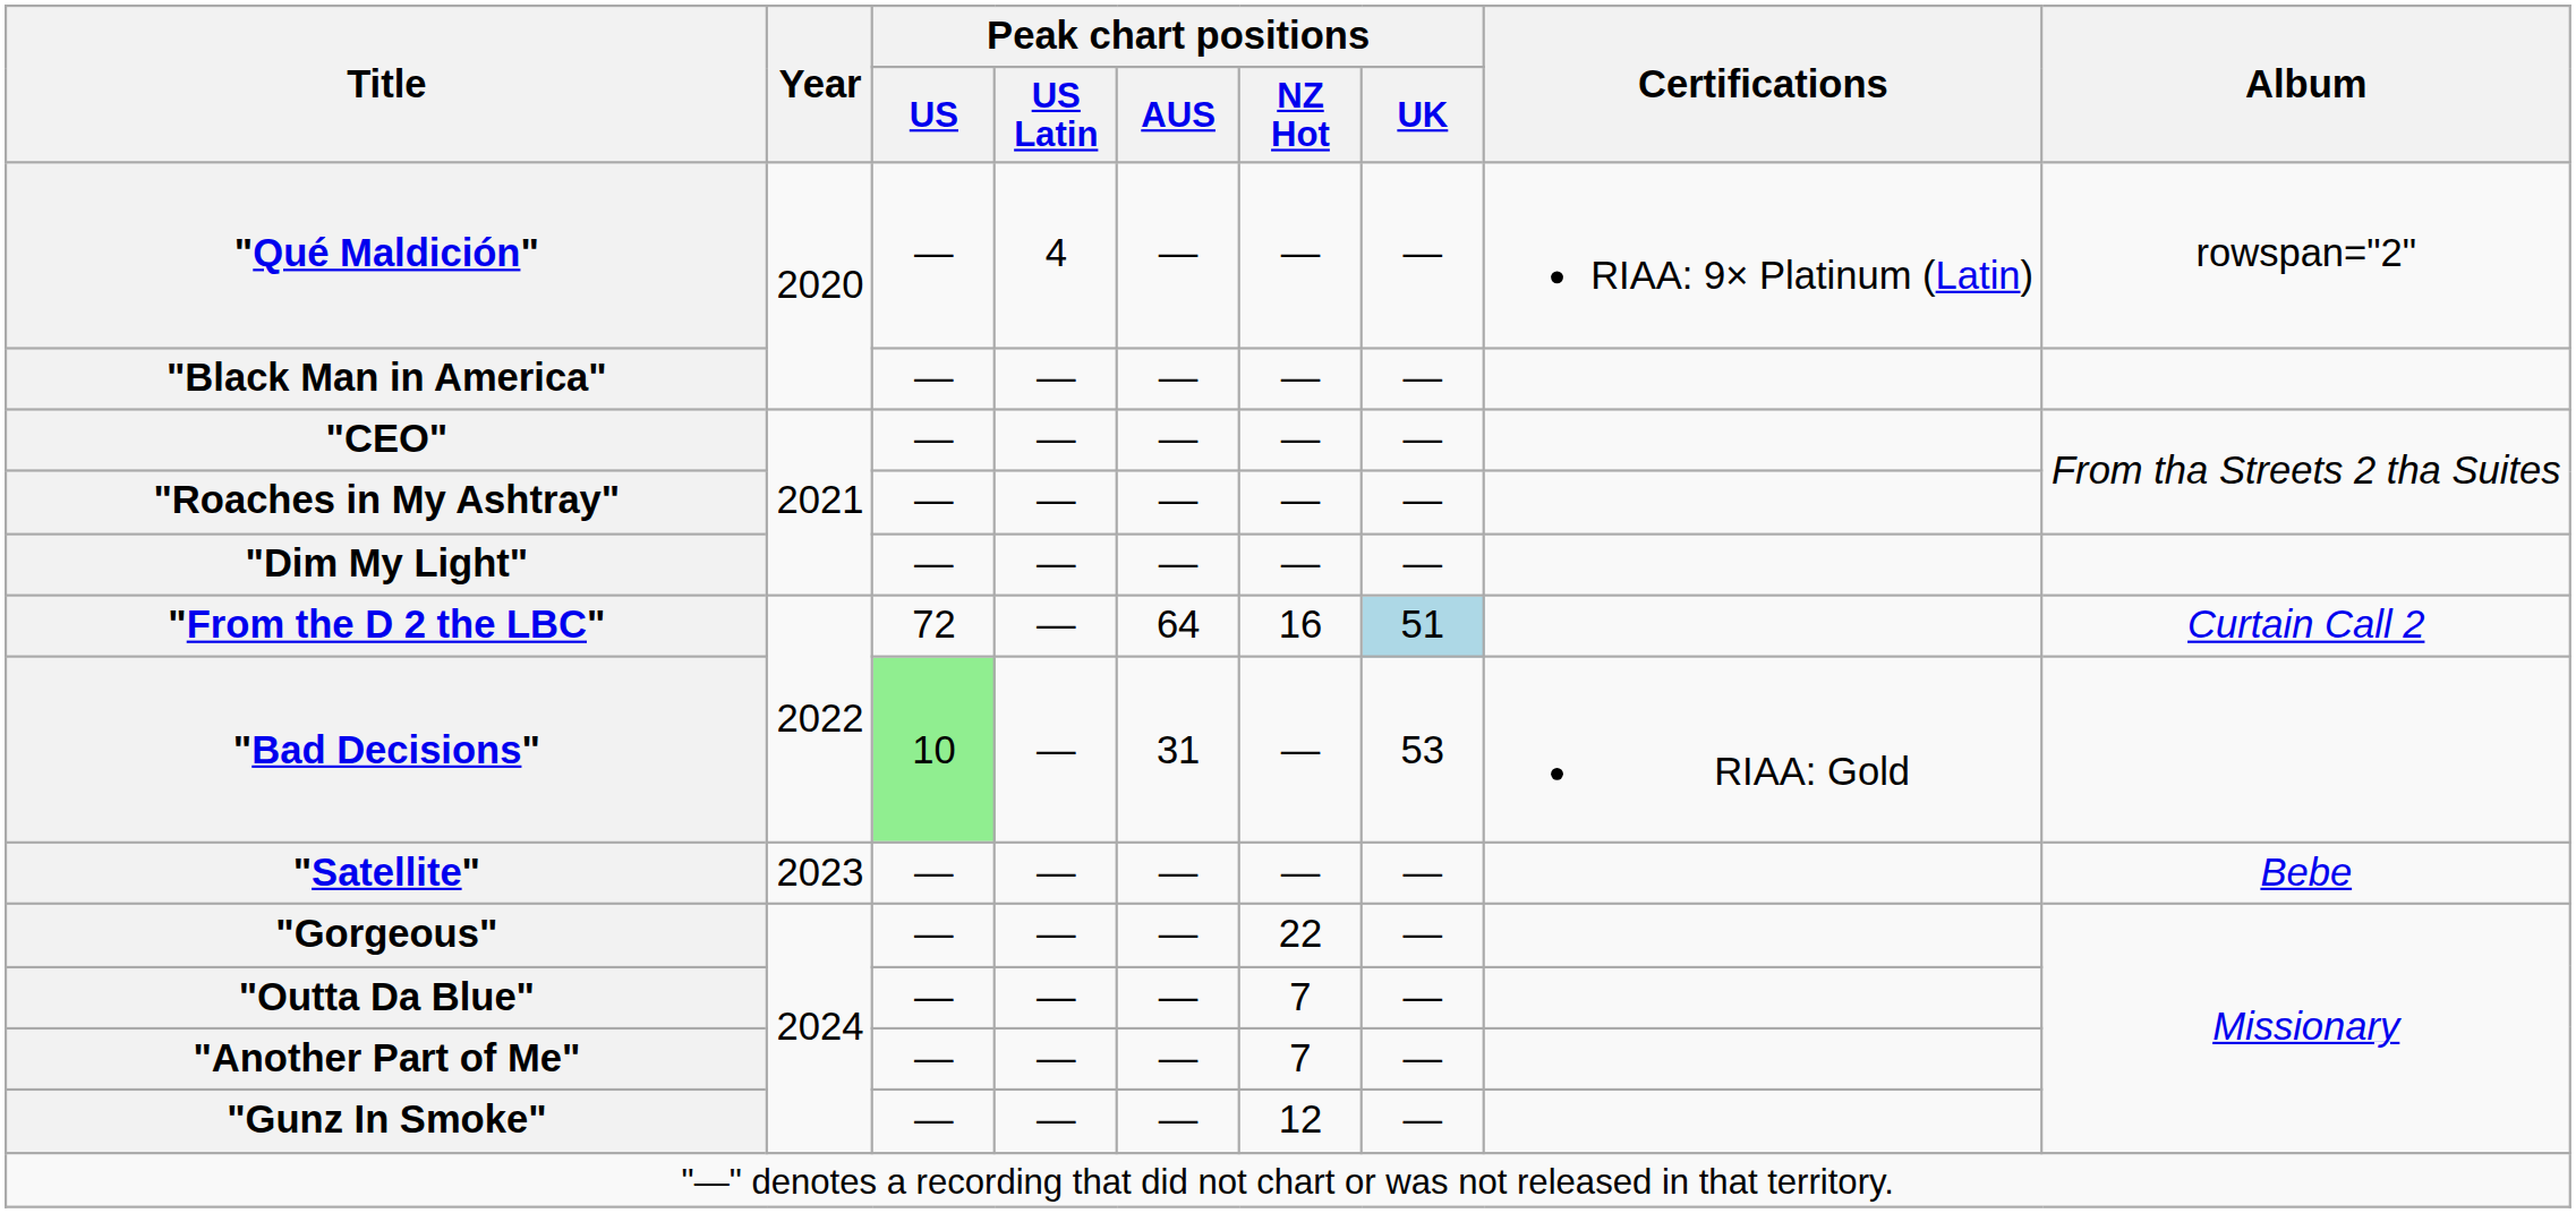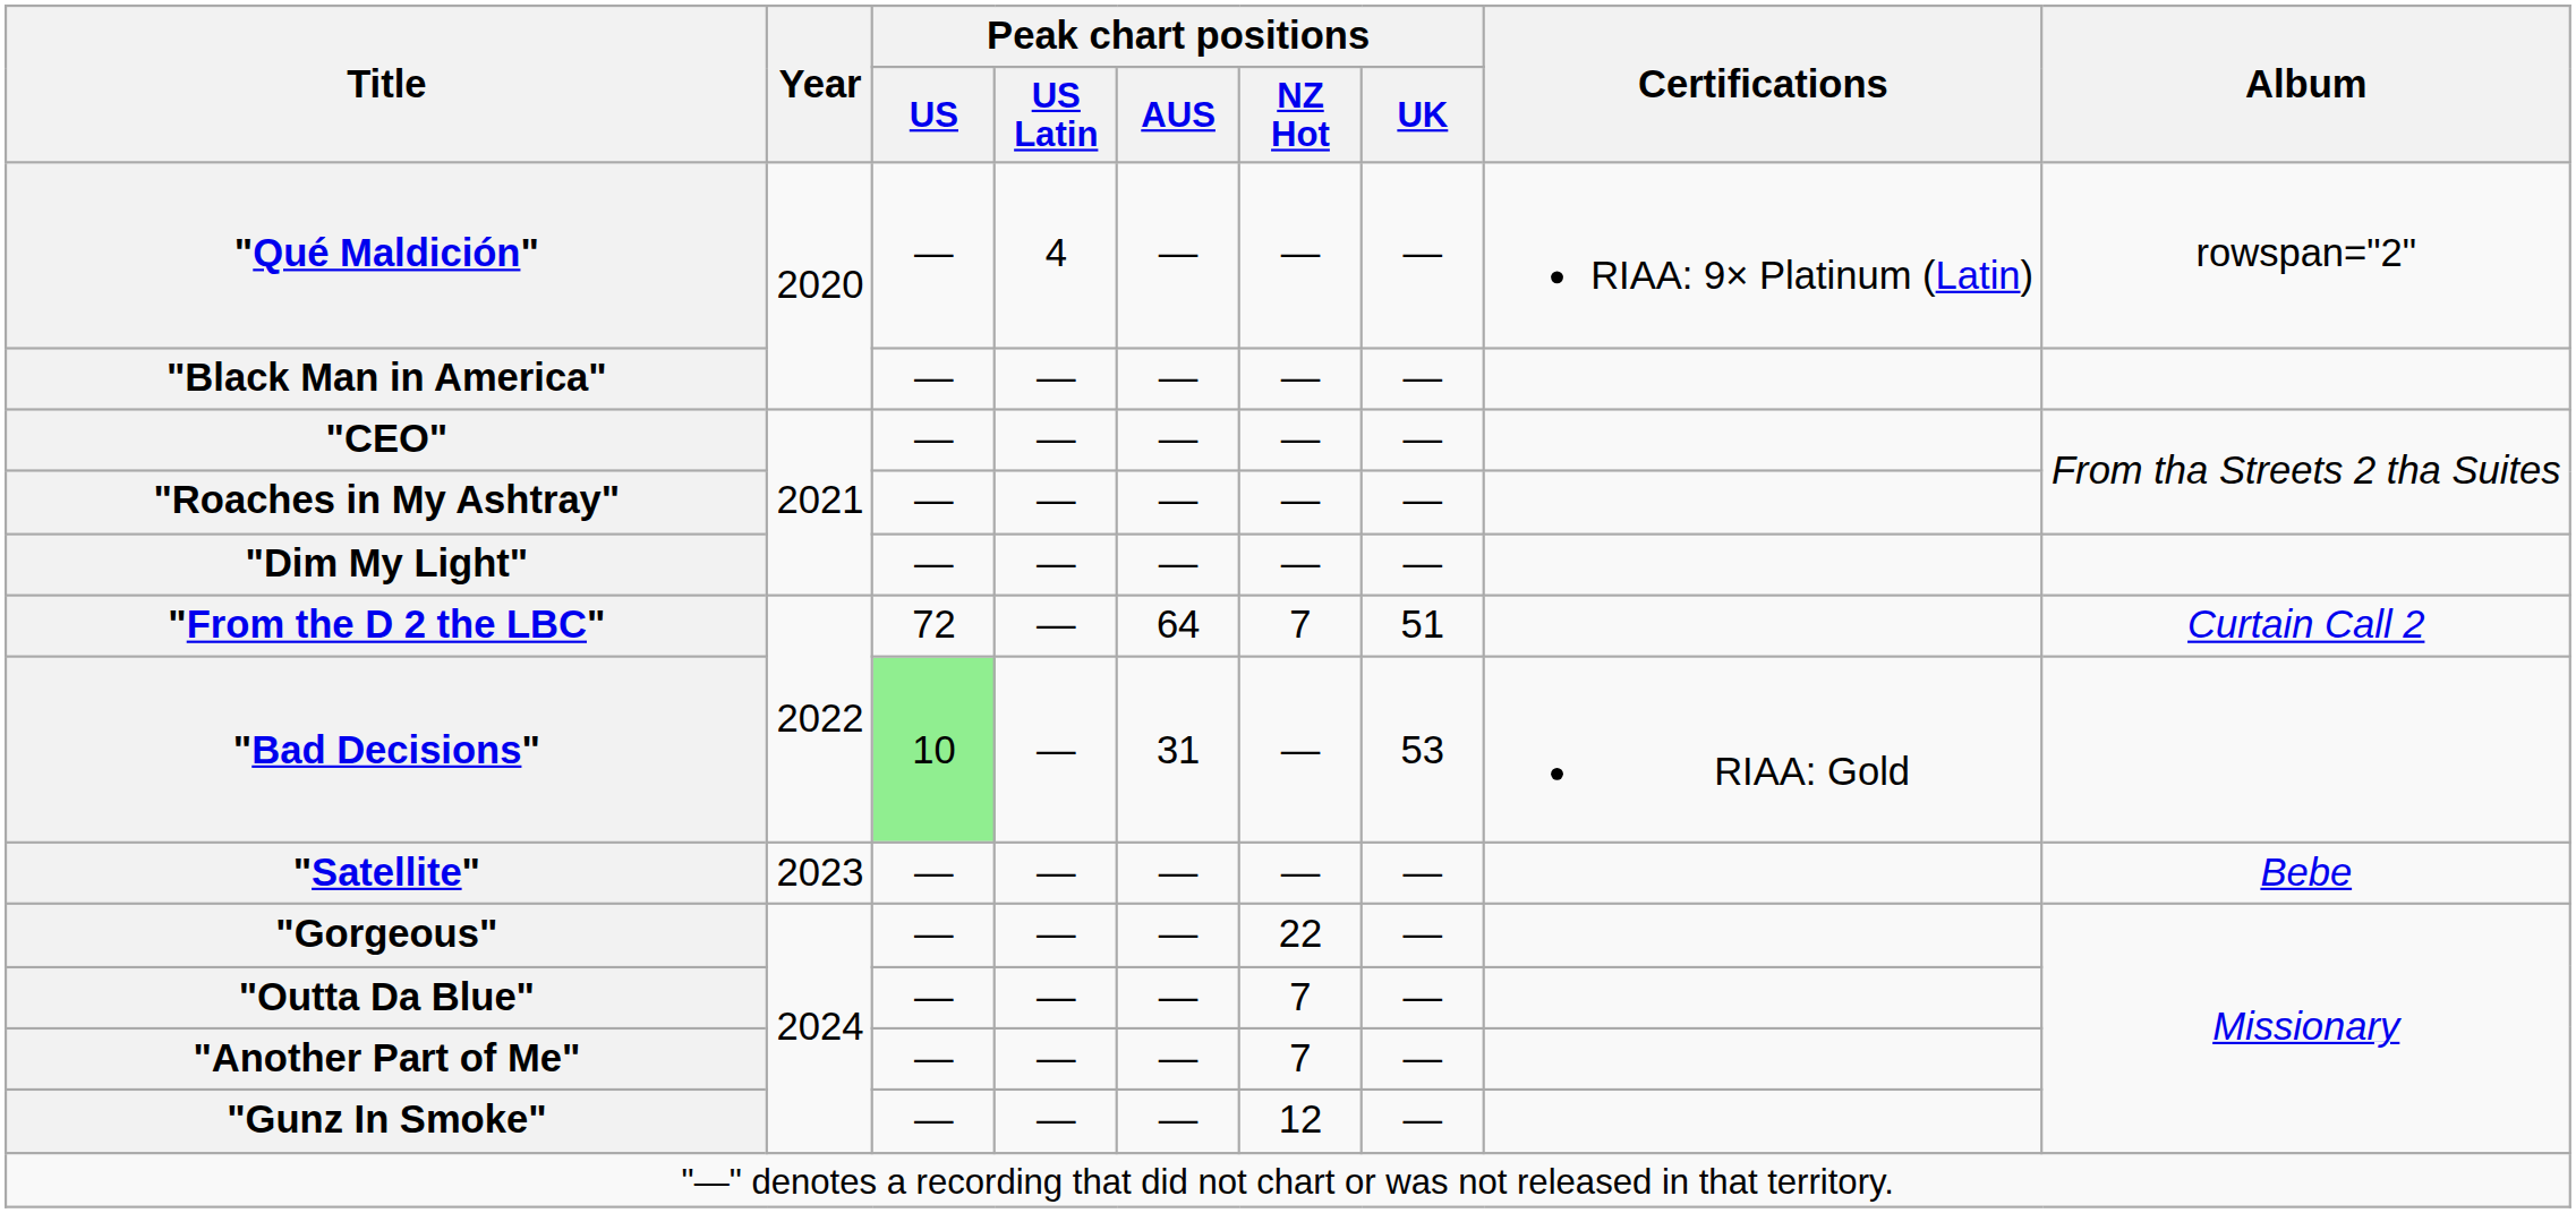"From the D 2 the LBC" | Peak chart positions / NZ Hot: 16 -> 7
"From the D 2 the LBC" | Peak chart positions / UK: lightblue background -> no background
